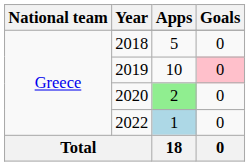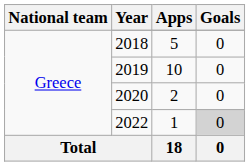2019 | Goals: pink background -> no background
2020 | Apps: lightgreen background -> no background
2022 | Apps: lightblue background -> no background
2022 | Goals: no background -> lightgrey background
